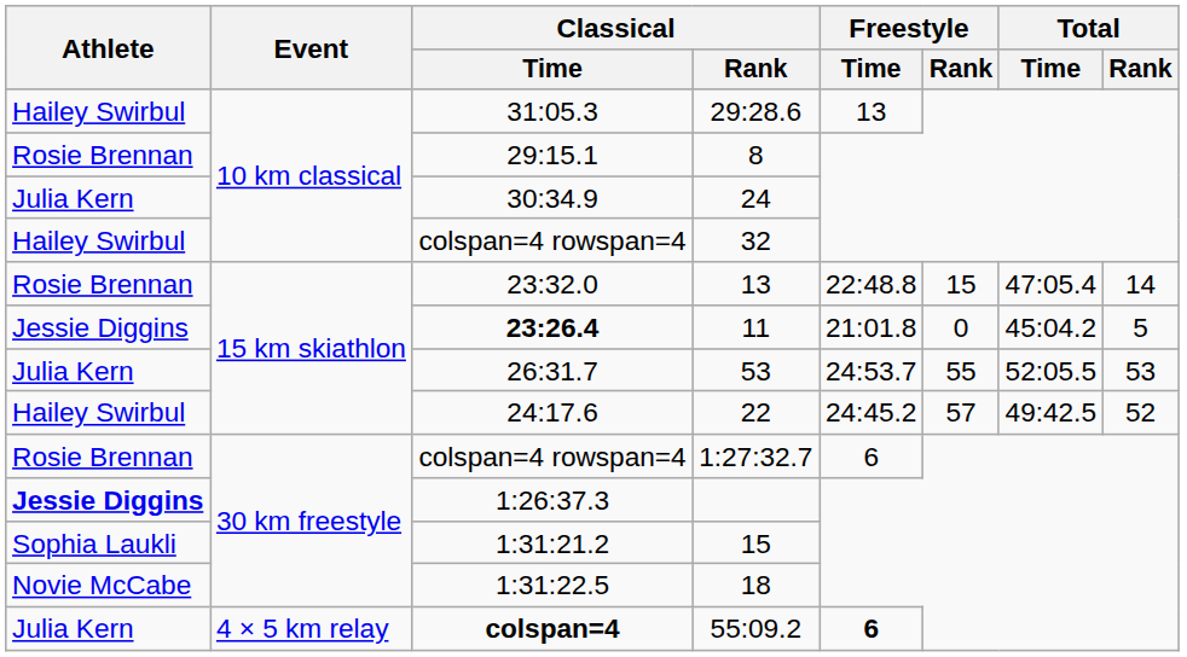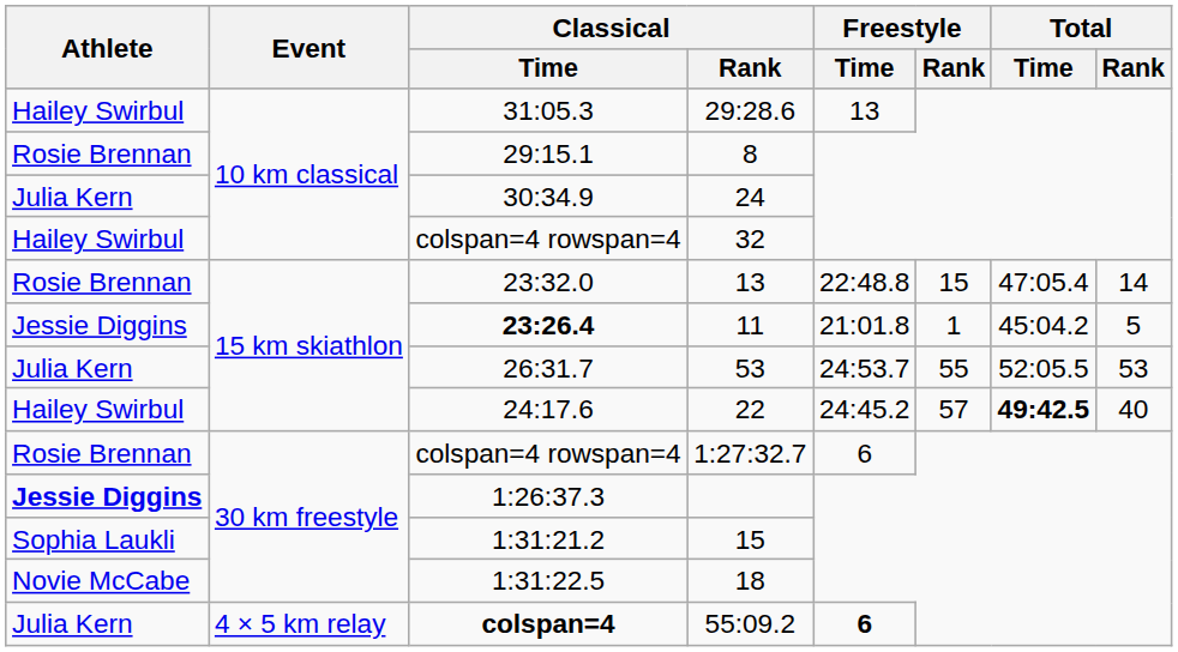11 | Freestyle / Rank: 0 -> 1
22 | Total / Time: normal -> bold
22 | Total / Rank: 52 -> 40
